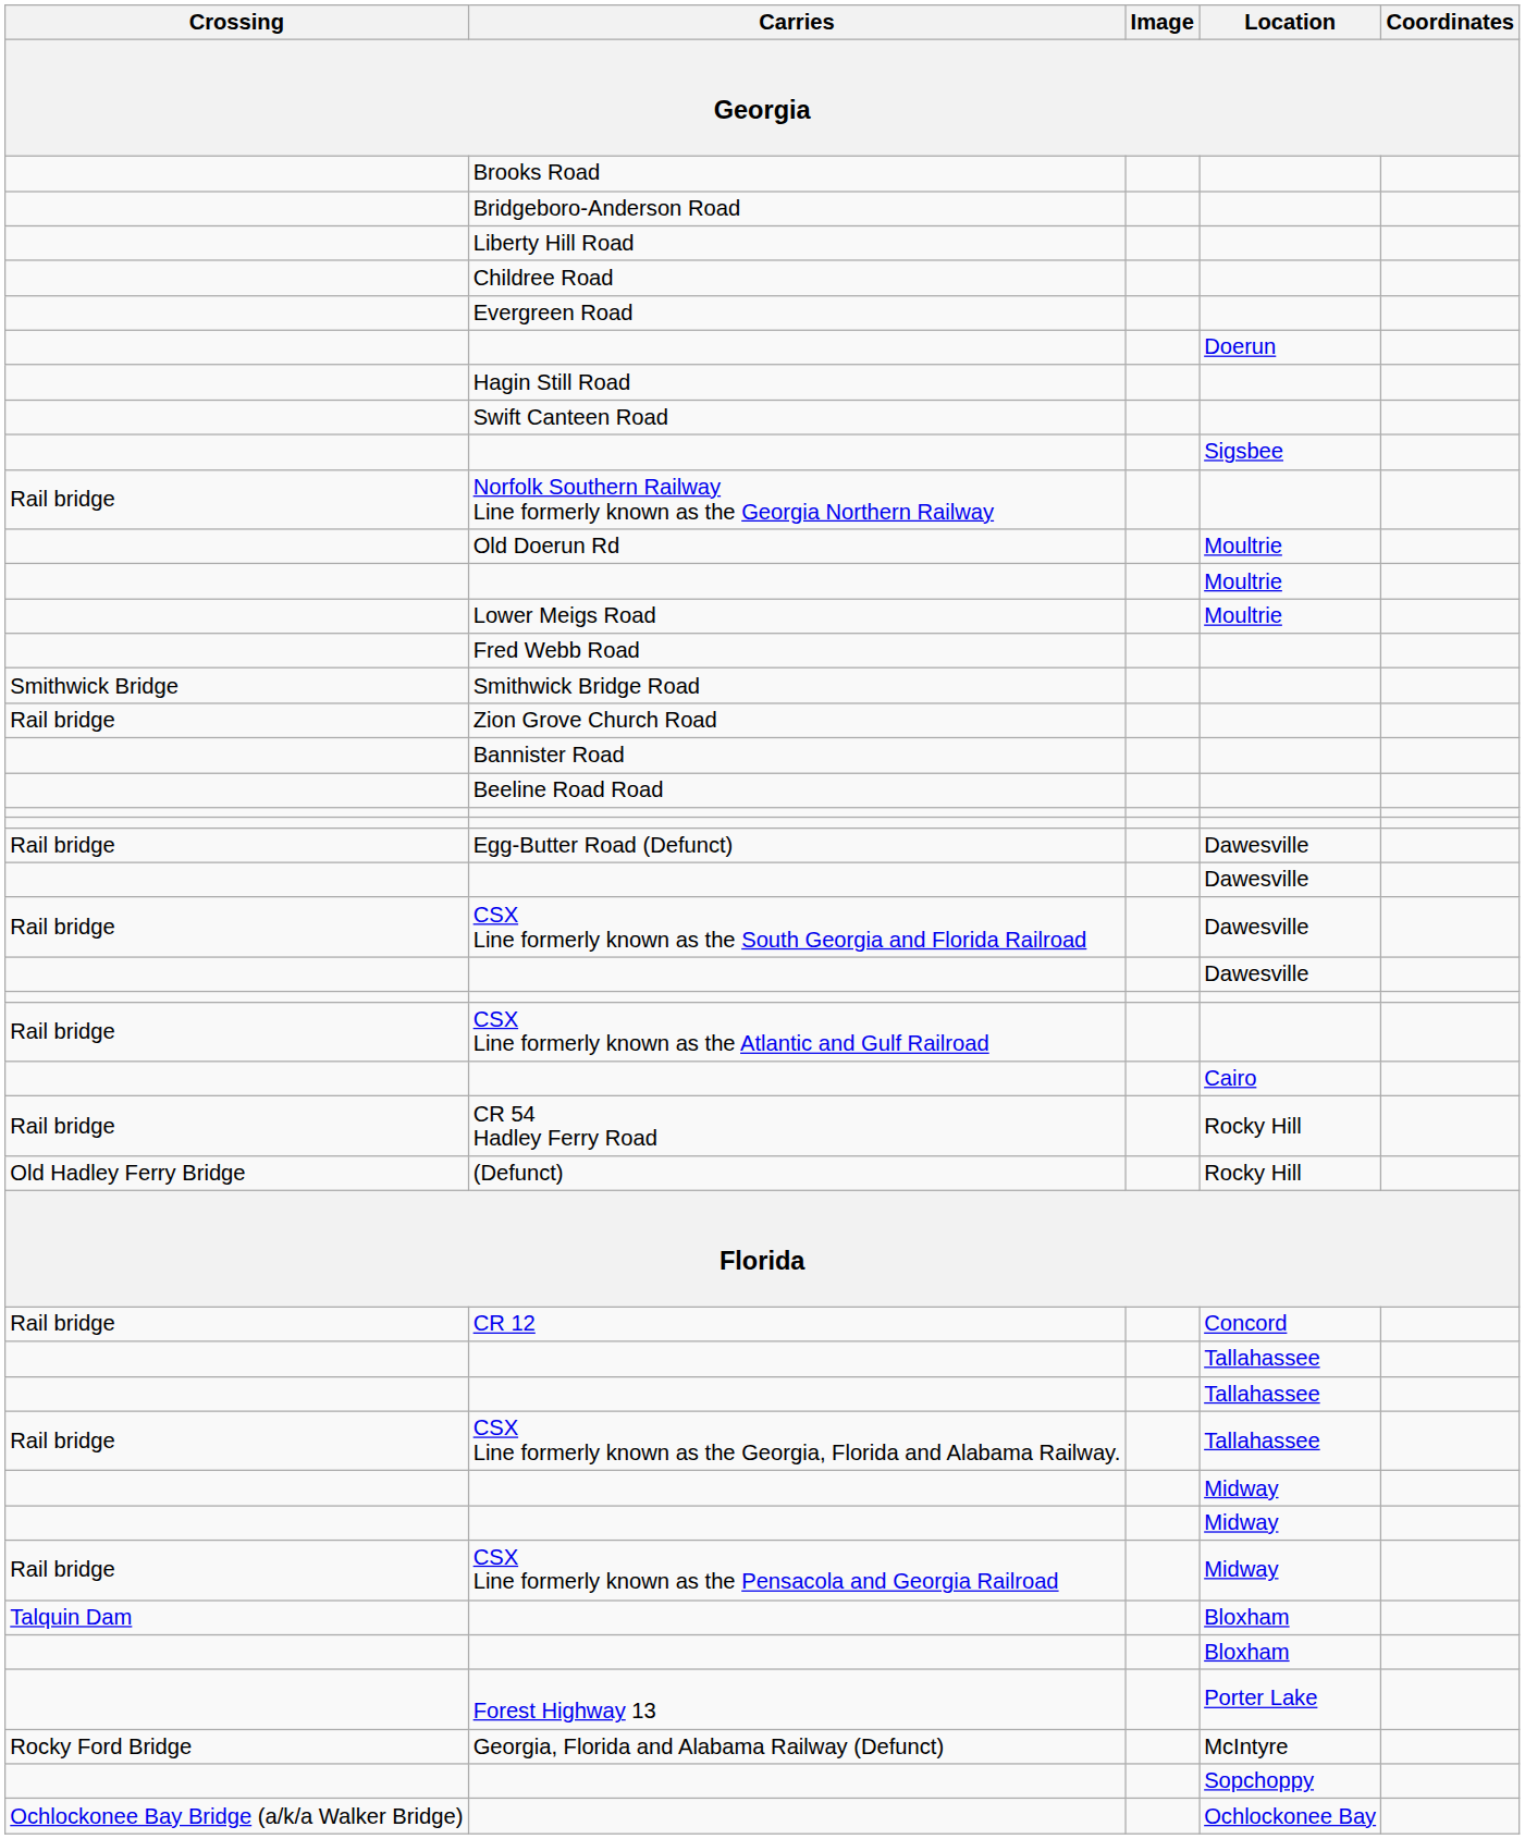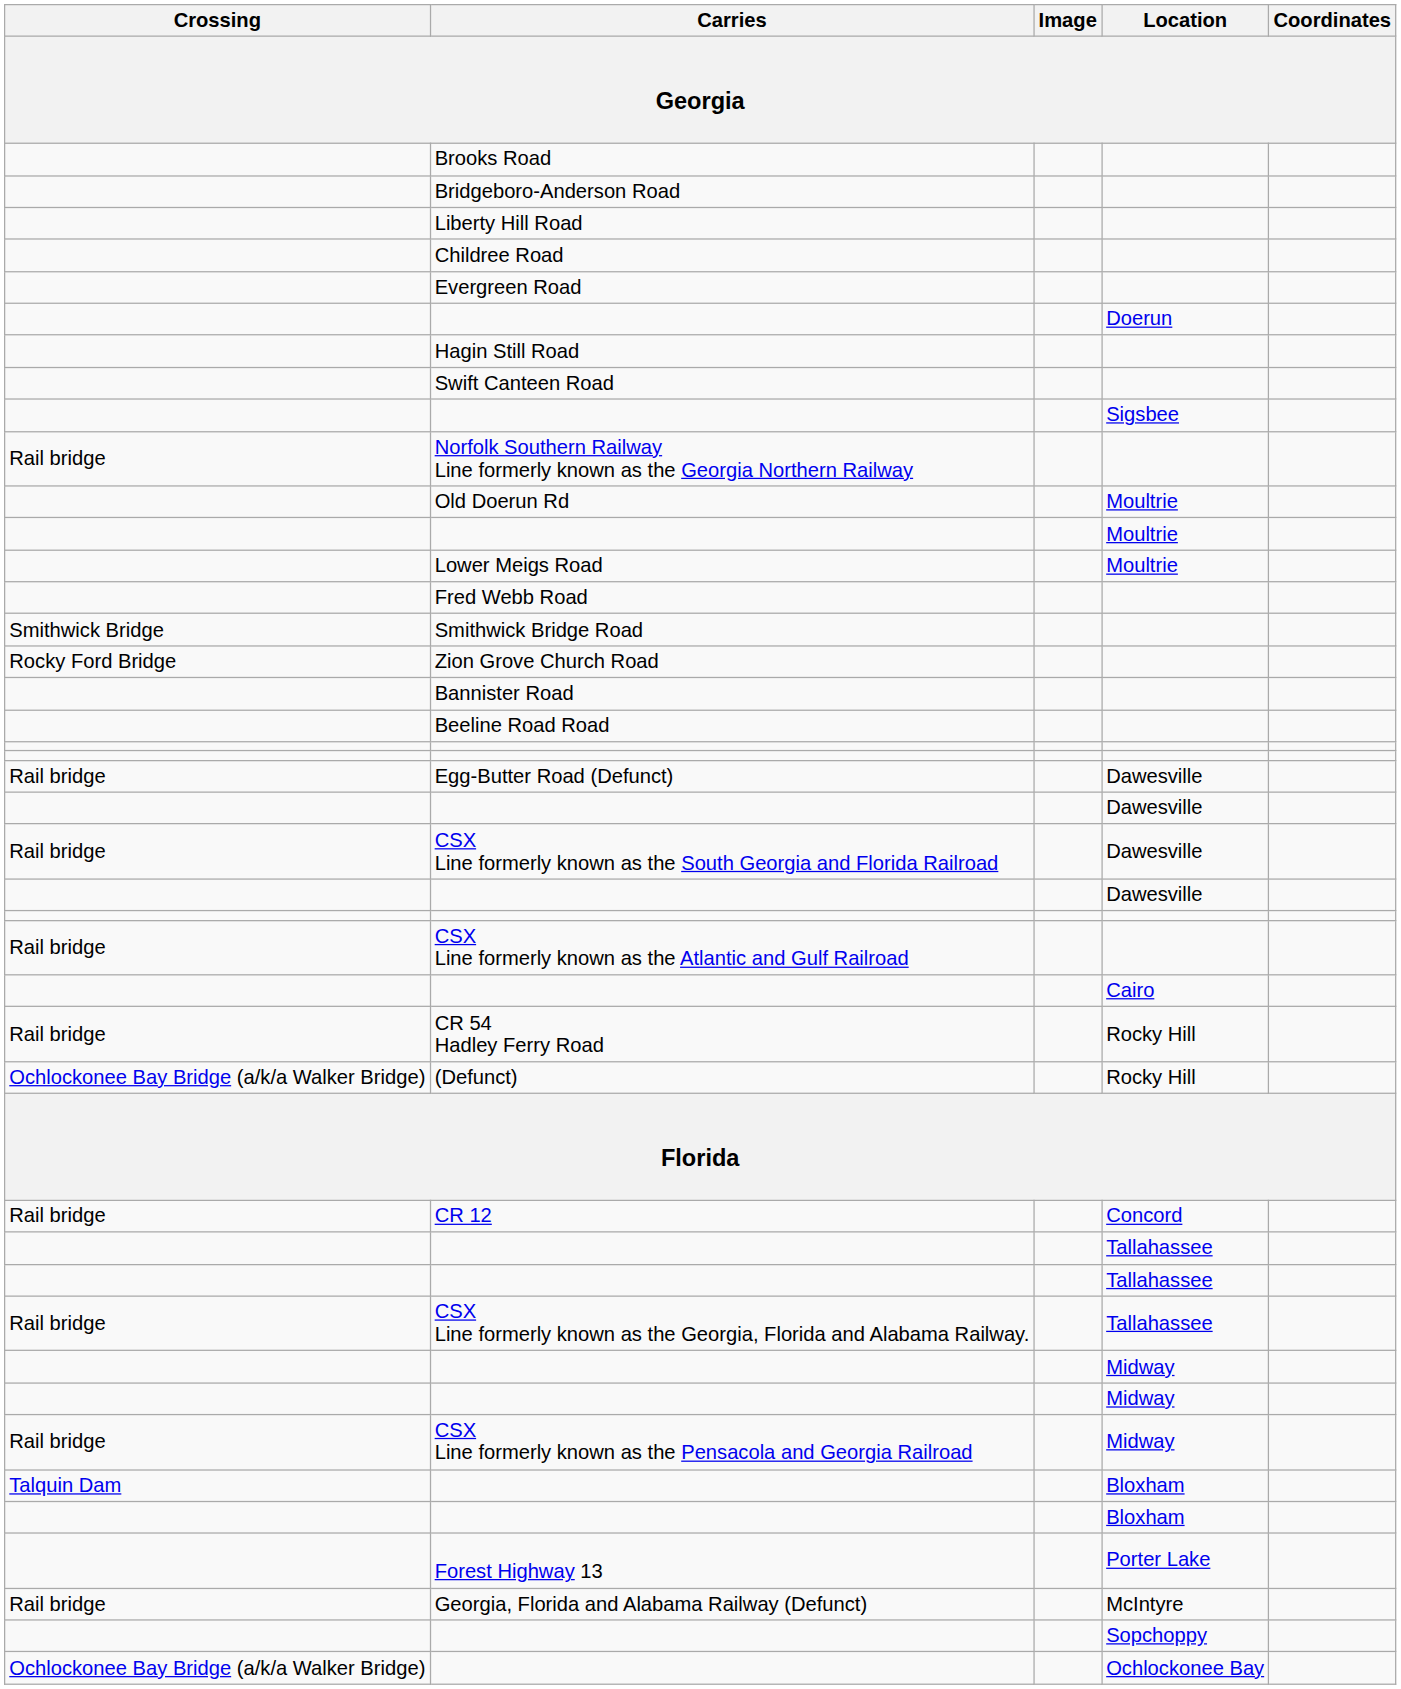Zion Grove Church Road | Crossing: Rail bridge -> Rocky Ford Bridge
(Defunct) | Crossing: Old Hadley Ferry Bridge -> Ochlockonee Bay Bridge (a/k/a Walker Bridge)
Georgia, Florida and Alabama Railway (Defunct) | Crossing: Rocky Ford Bridge -> Rail bridge
